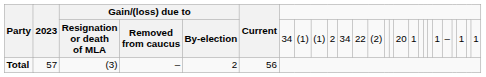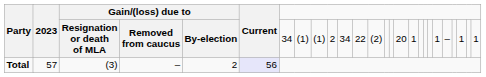row 3 | Current: no background -> lavender background
